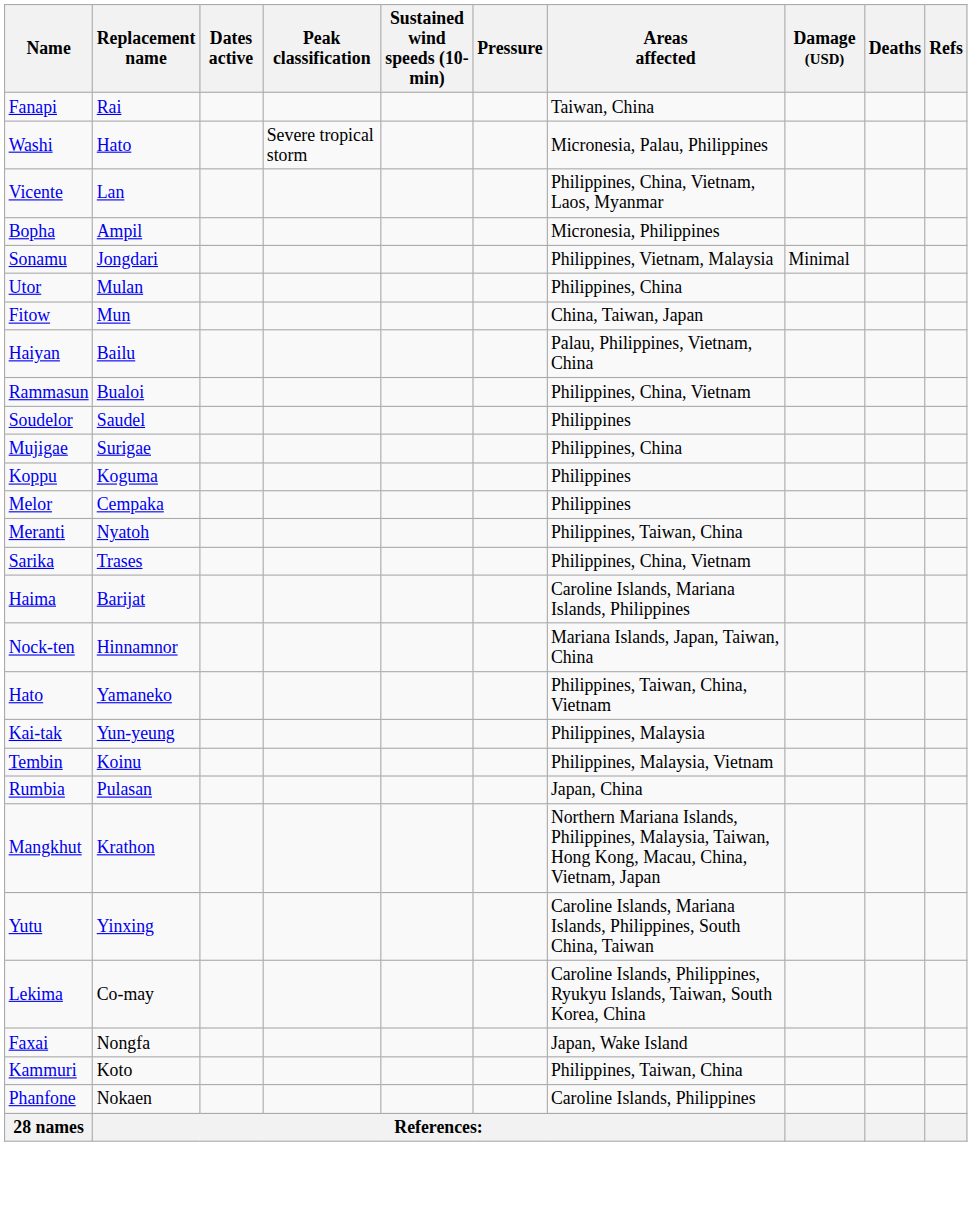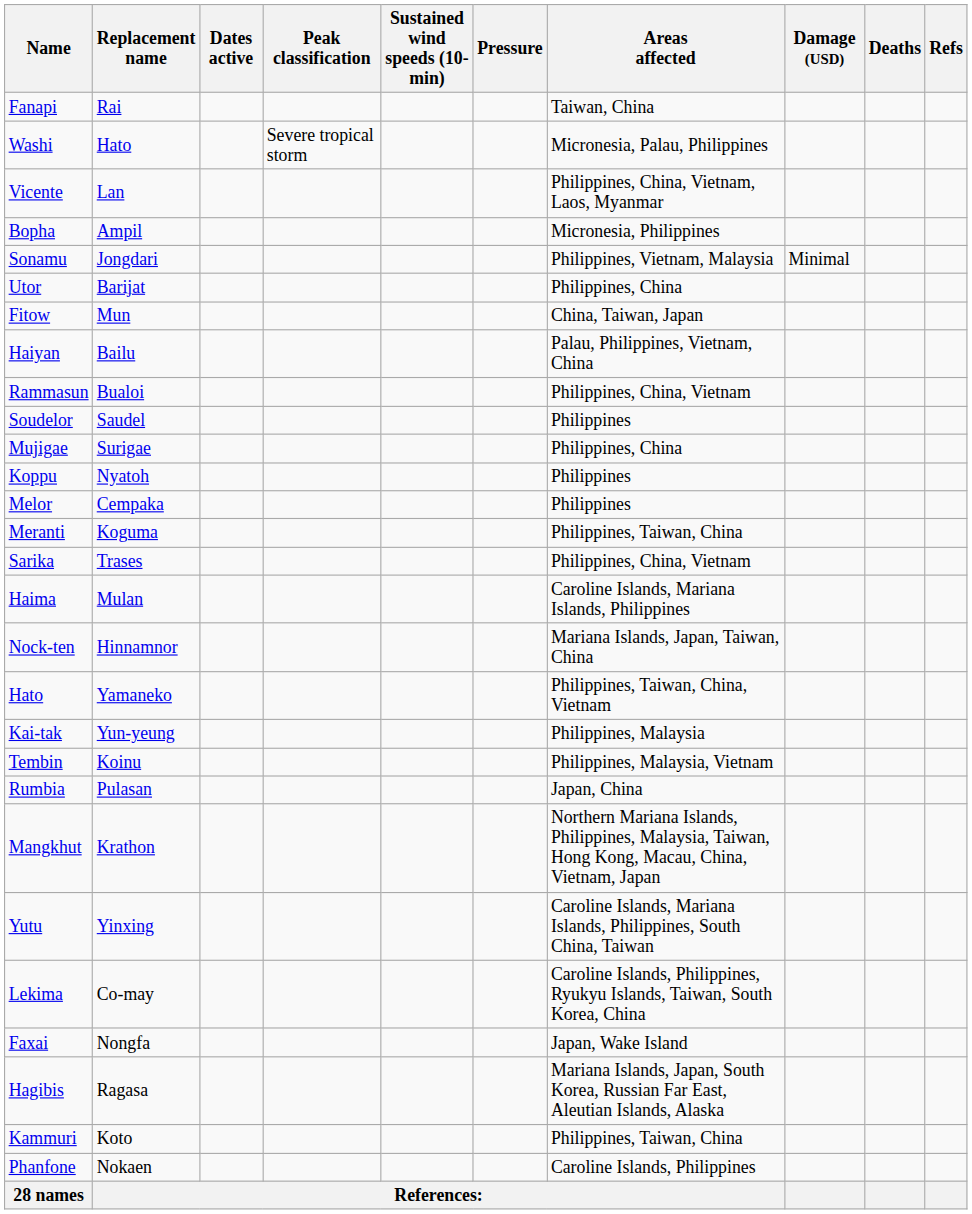Utor | Replacement name: Mulan -> Barijat
Koppu | Replacement name: Koguma -> Nyatoh
Meranti | Replacement name: Nyatoh -> Koguma
Haima | Replacement name: Barijat -> Mulan
+ row: Hagibis | Ragasa | Mariana Islands, Japan, South Korea, Russian Far East, Aleutian Islands, Alaska
